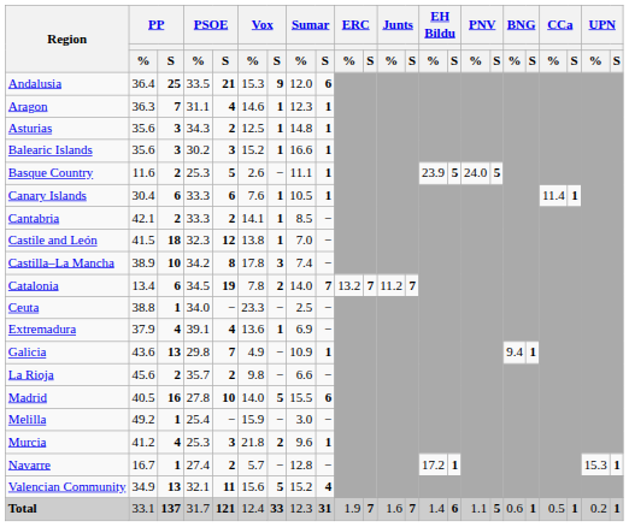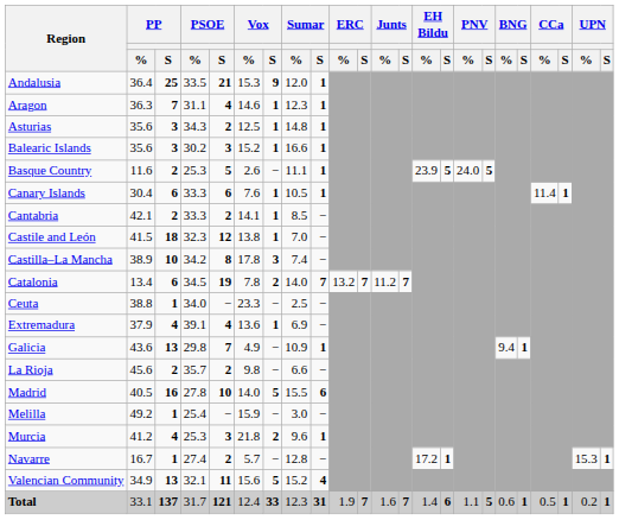Andalusia | Sumar / S: 6 -> 1
